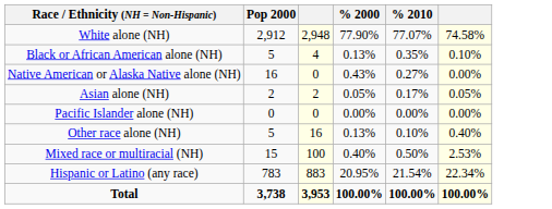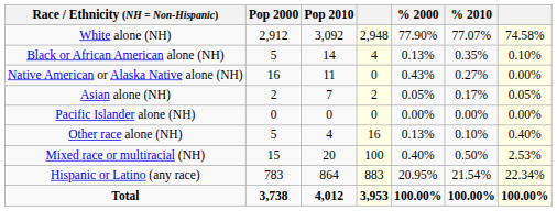+ column: Pop 2010 | 3,092 | 14 | 11 | 7 | 0 | 4 | 20 | 864 | 4,012
